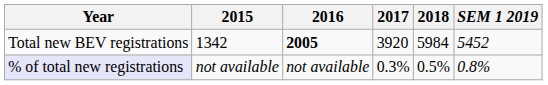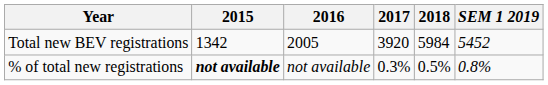row 2 | 2016: bold -> normal
row 3 | Year: lavender background -> no background
row 3 | 2015: normal -> bold
